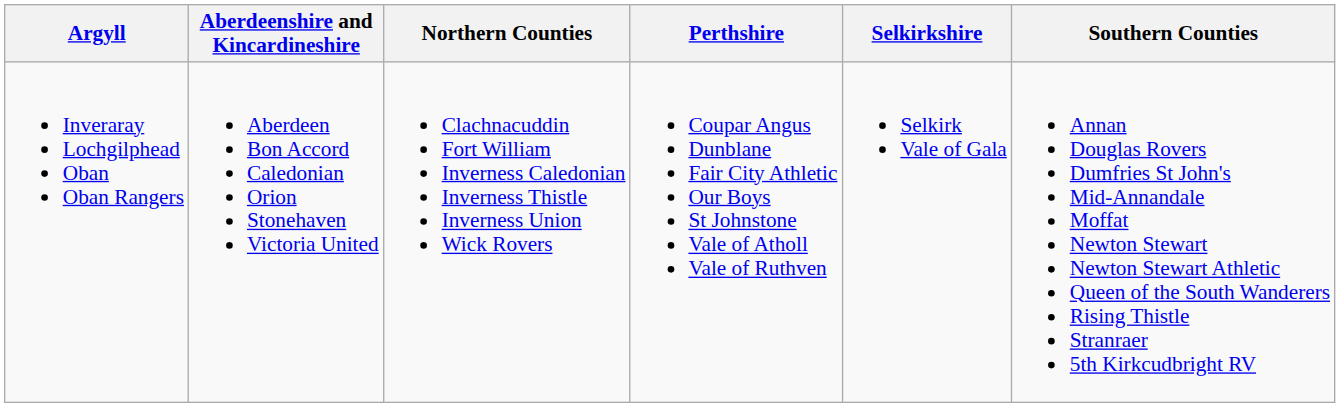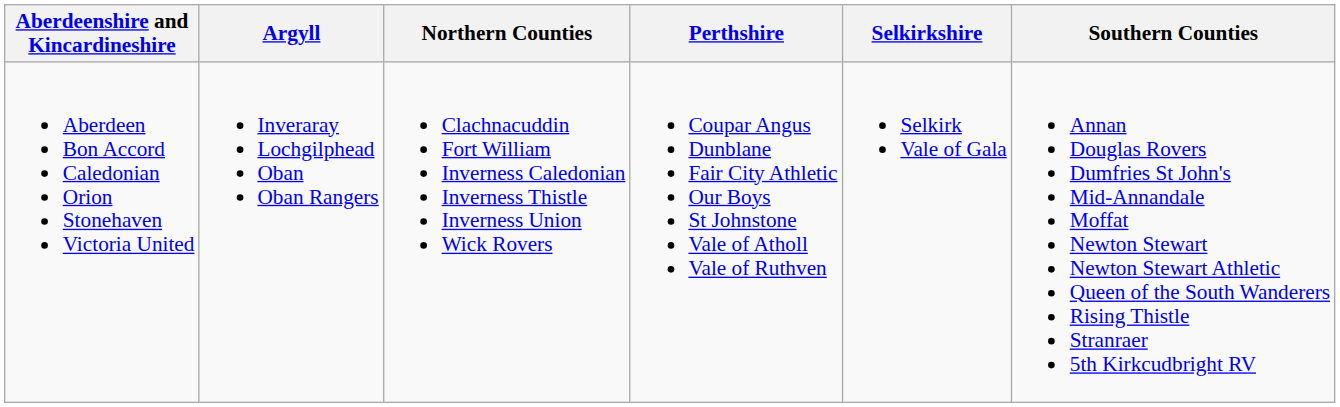columns swapped: Aberdeenshire and Kincardineshire <-> Argyll
